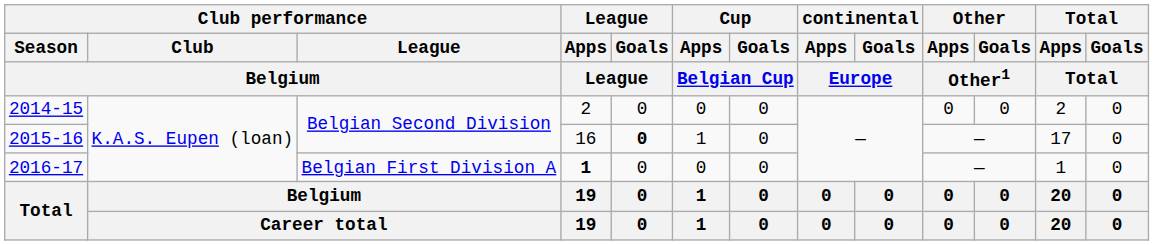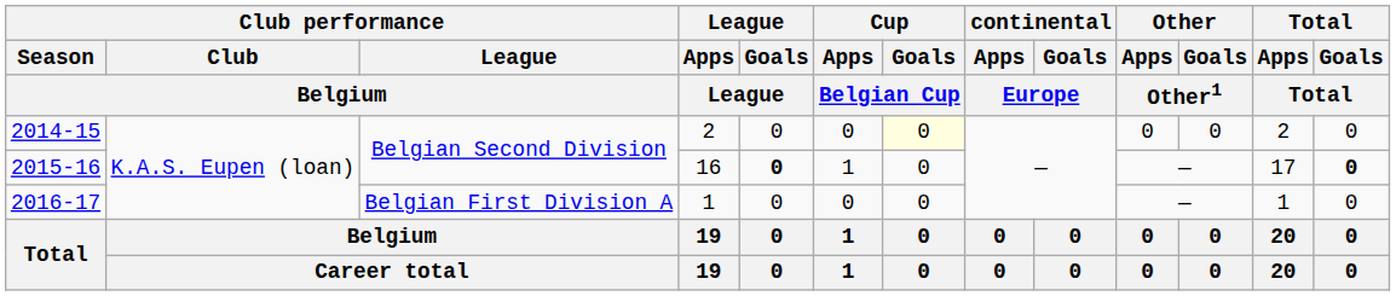2014-15 | Cup / Goals / Belgian Cup: no background -> lightyellow background
2015-16 | Total / Goals / Total: normal -> bold
2016-17 | League / Apps / League: bold -> normal
